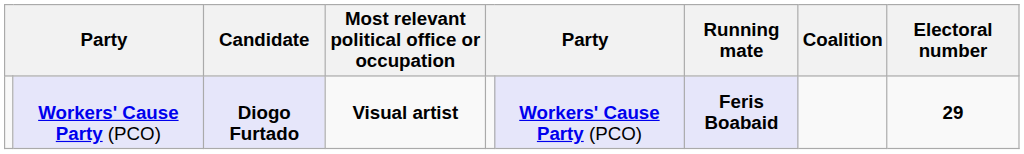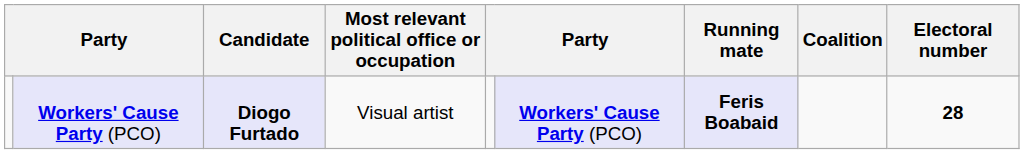row 2 | Most relevant political office or occupation: bold -> normal
row 2 | Electoral number: 29 -> 28
